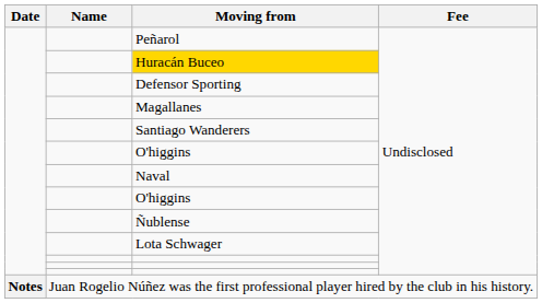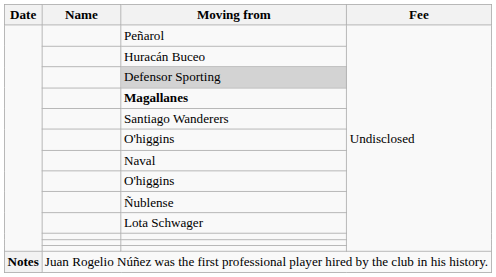Huracán Buceo | Moving from: gold background -> no background
Defensor Sporting | Moving from: no background -> lightgrey background
Magallanes | Moving from: normal -> bold
